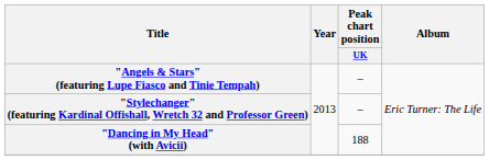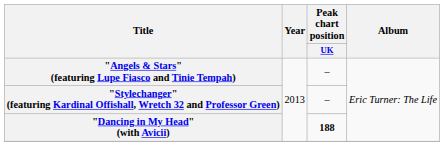"Dancing in My Head" (with Avicii) | Peak chart position / UK: normal -> bold
